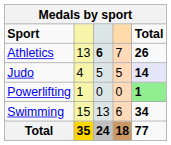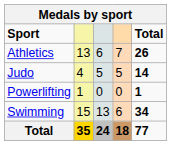Athletics | column 3: bold -> normal
Judo | Total: lavender background -> no background
Powerlifting | Total: lightgreen background -> no background
